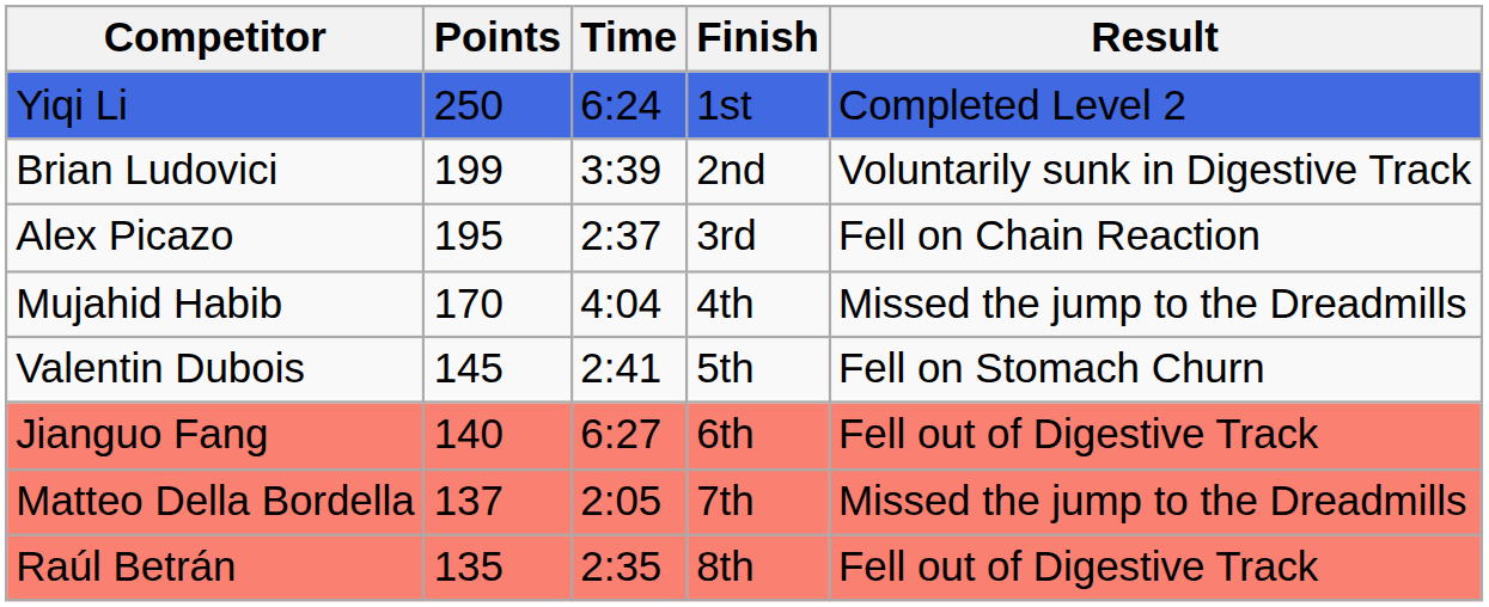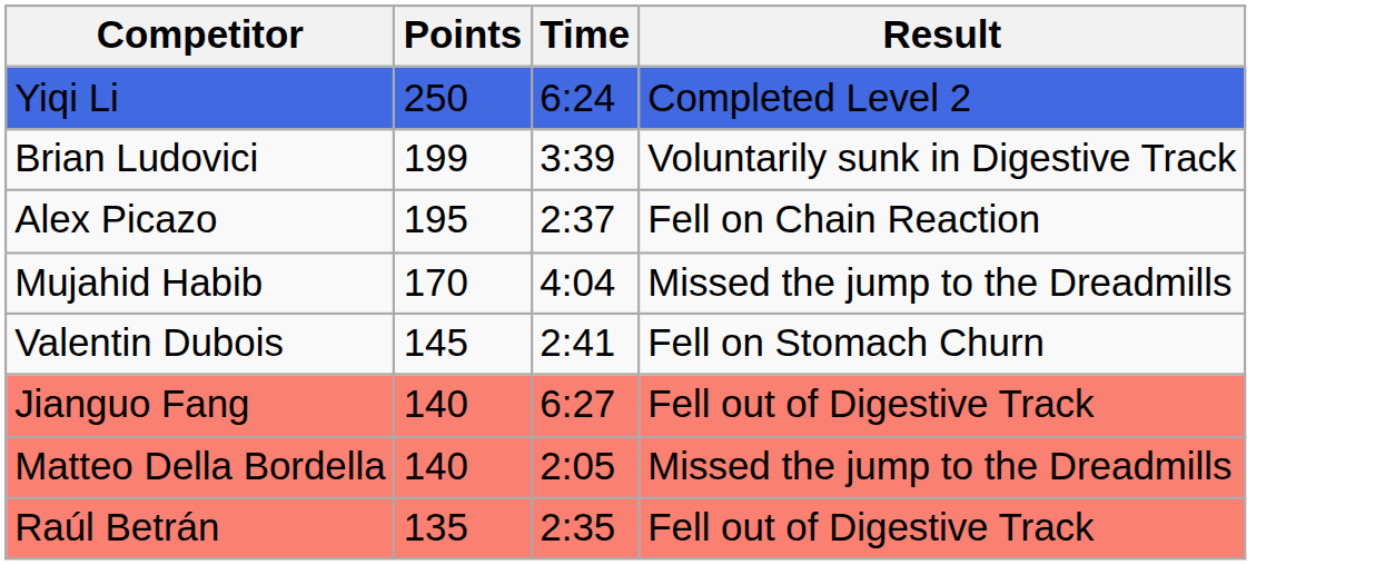- column: Finish | 1st | 2nd | 3rd | 4th | 5th | 6th | 7th | 8th
Matteo Della Bordella | Points: 137 -> 140
